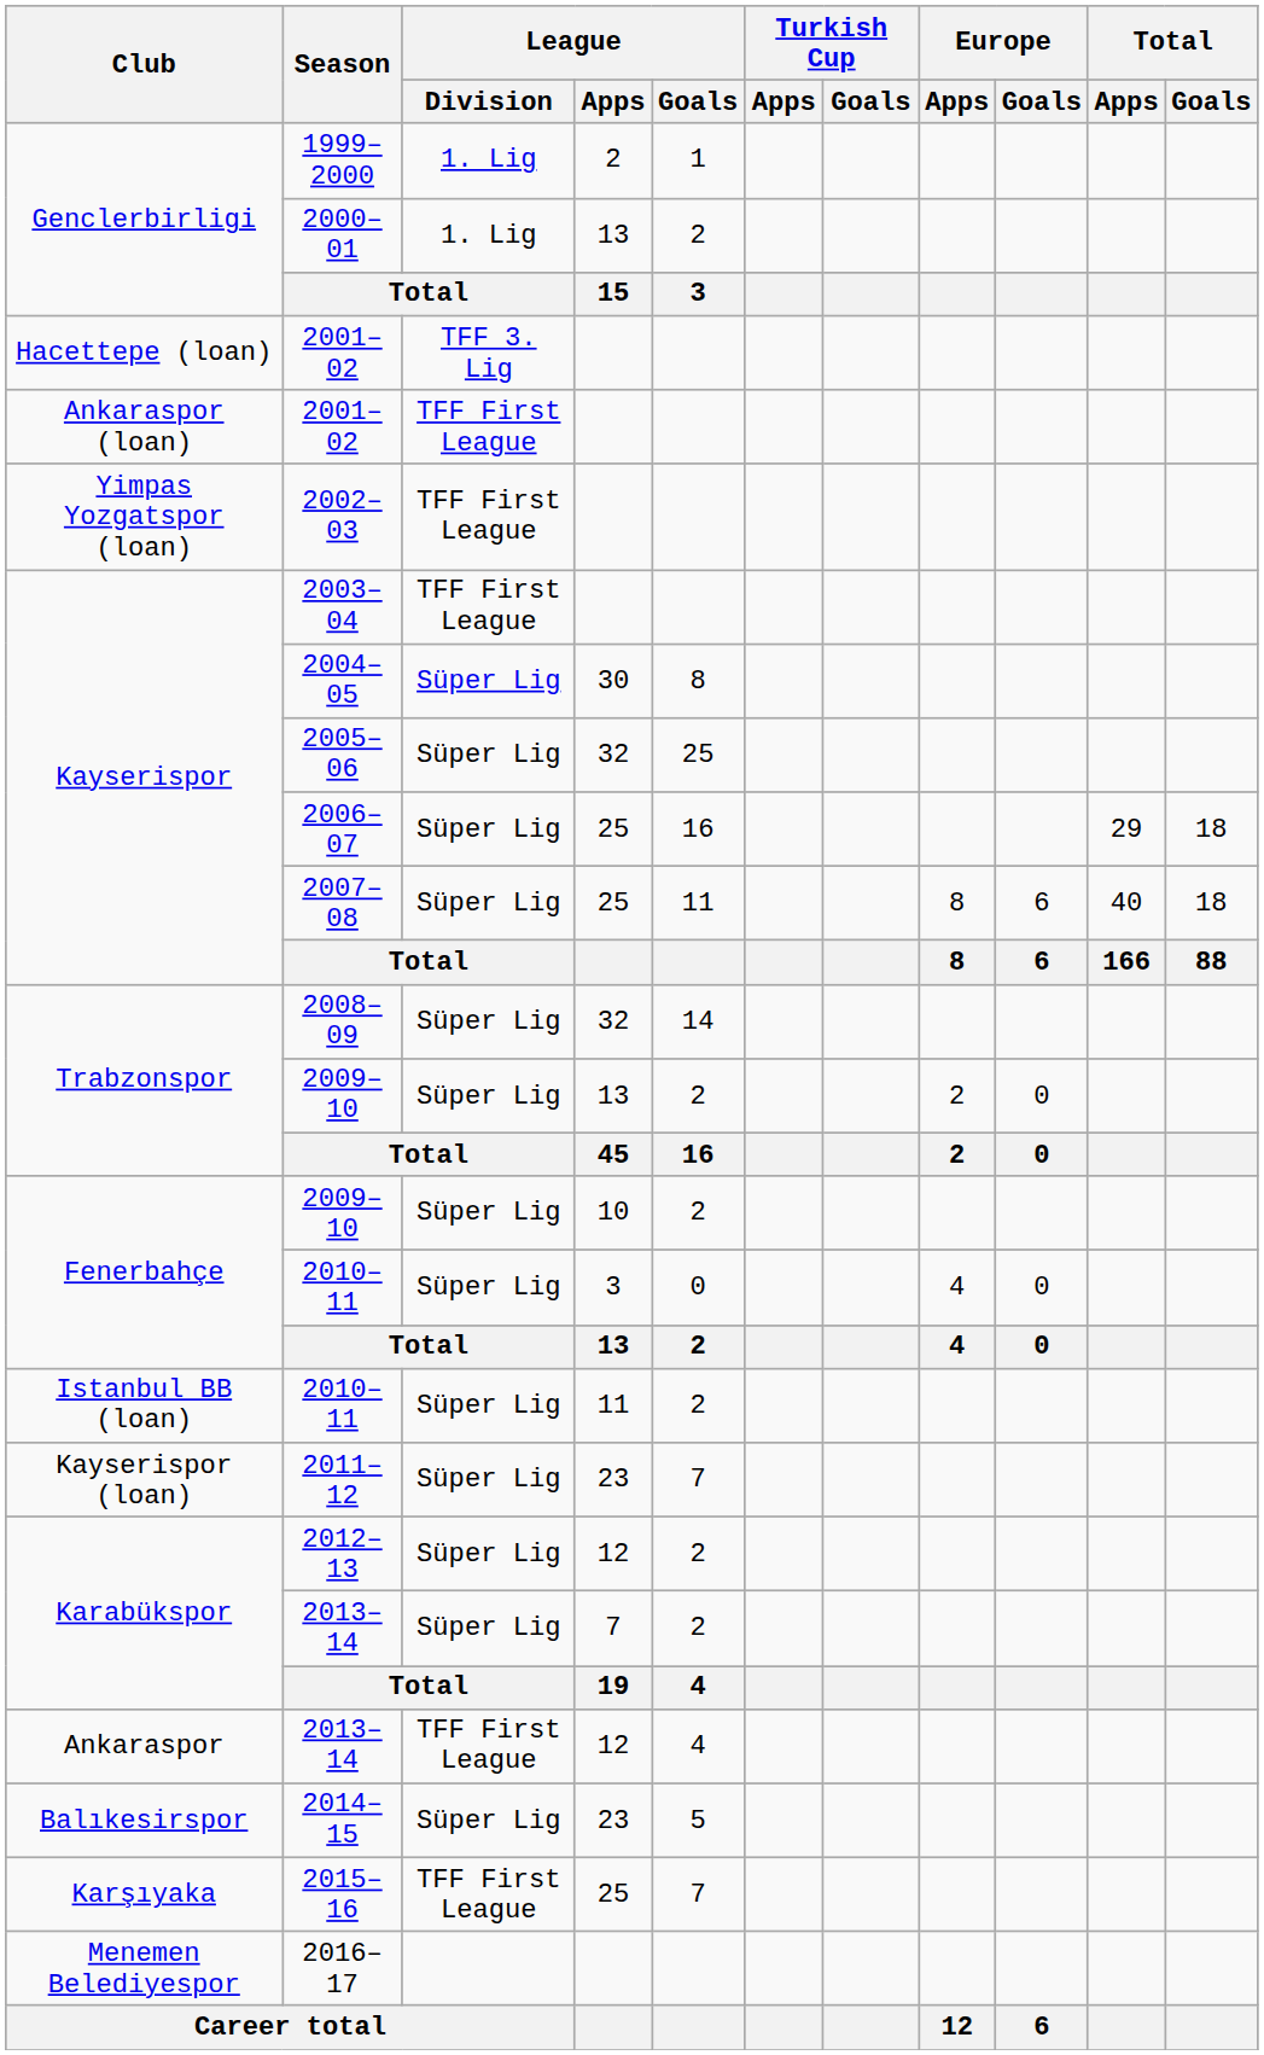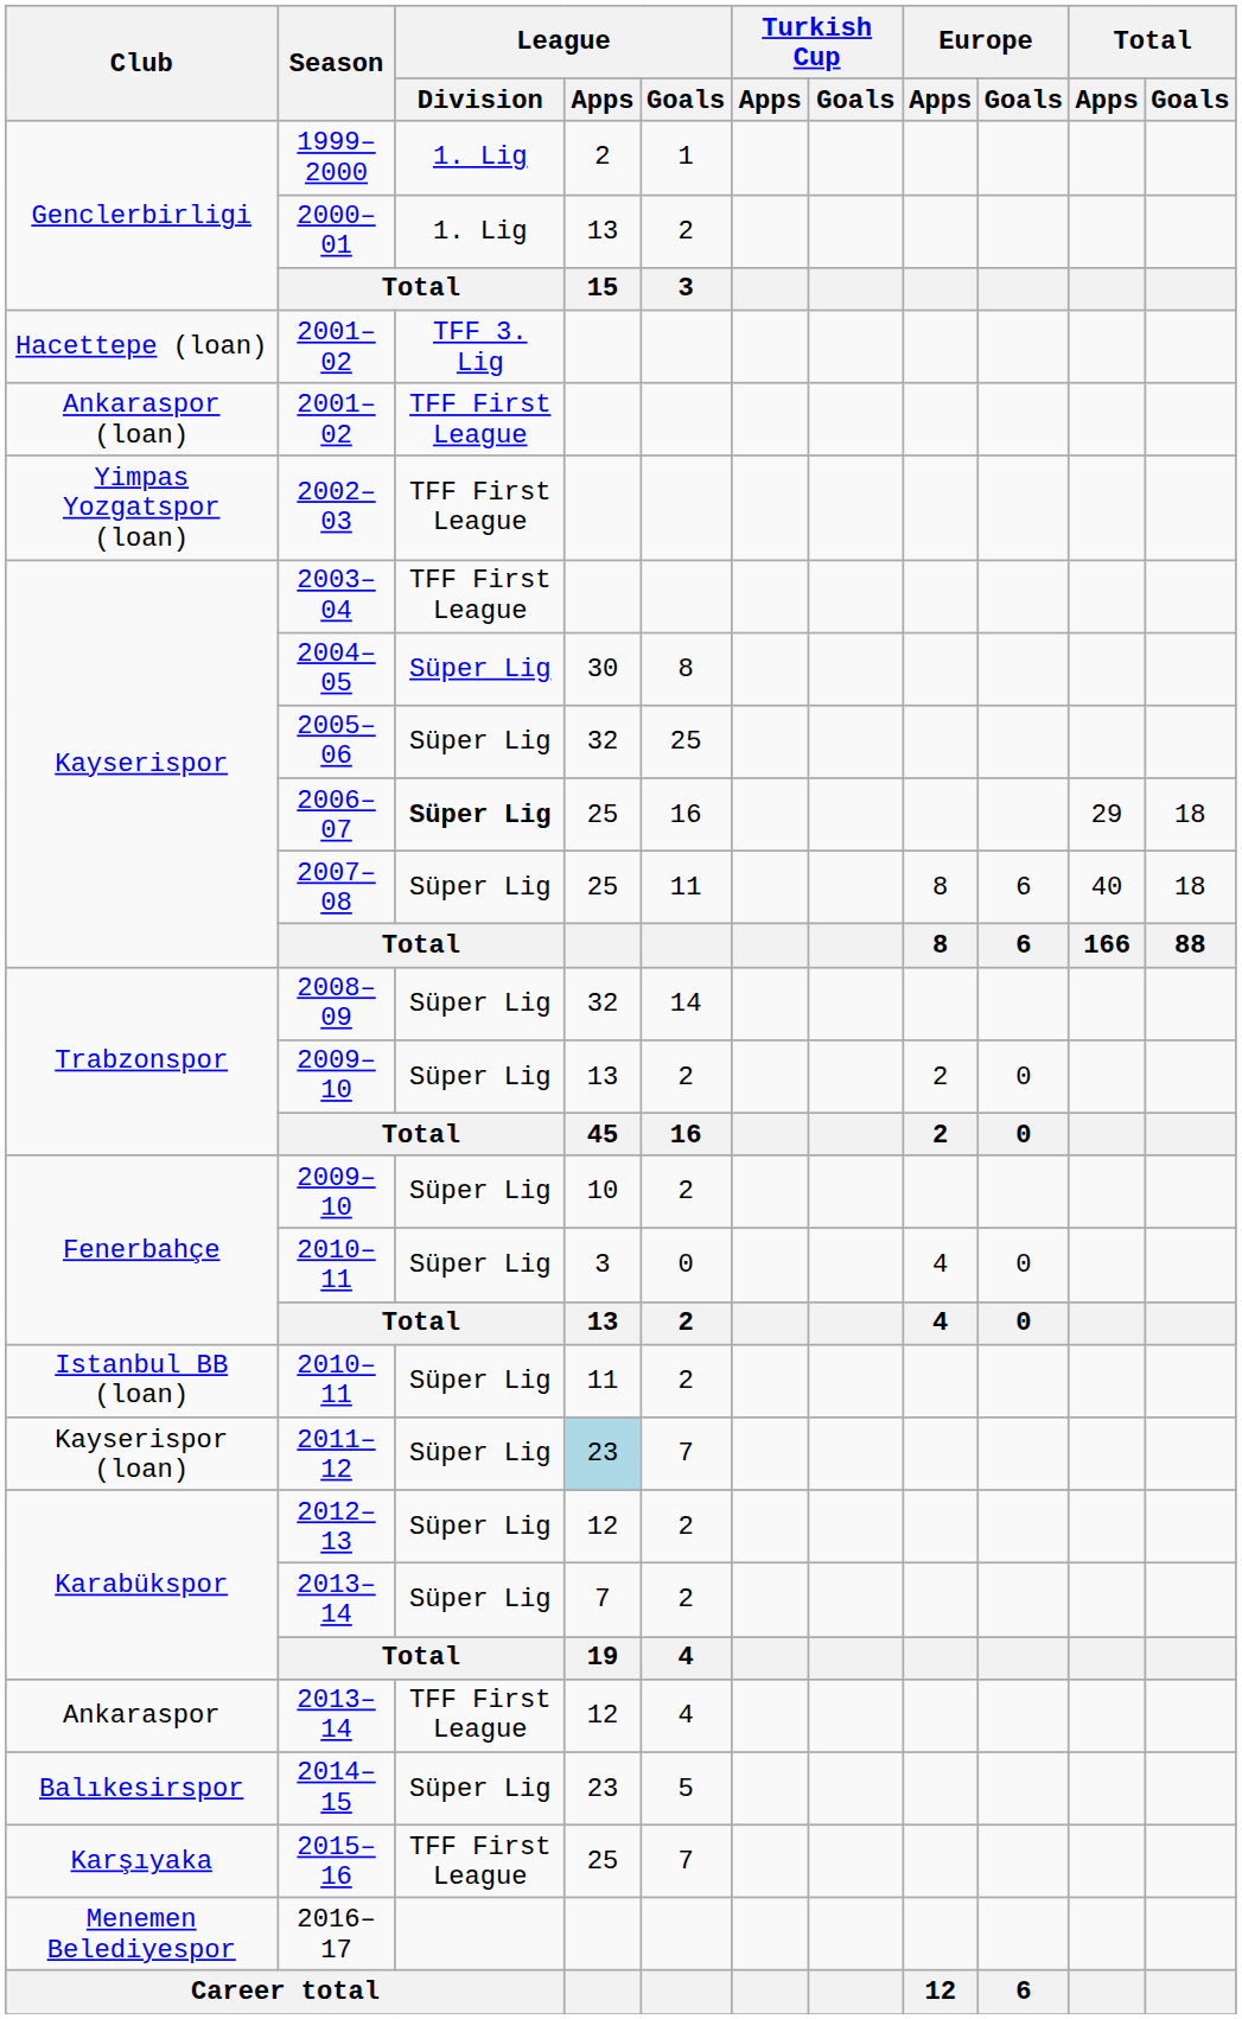2006–07 | League / Division: normal -> bold
2011–12 | League / Apps: no background -> lightblue background
